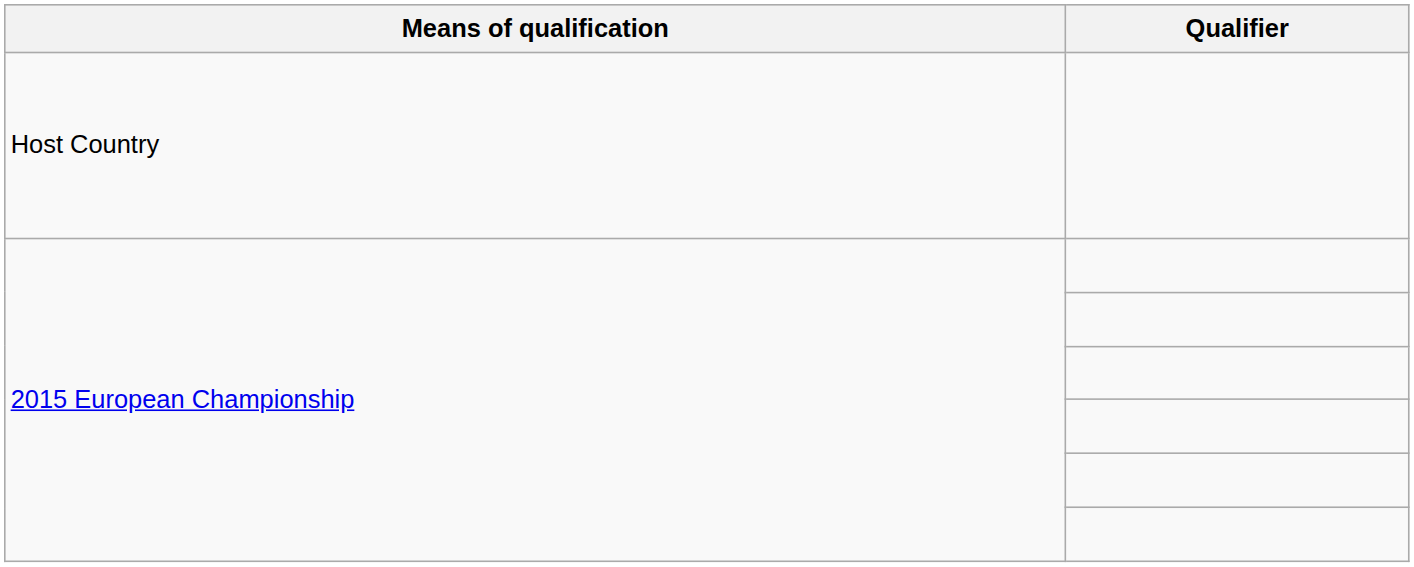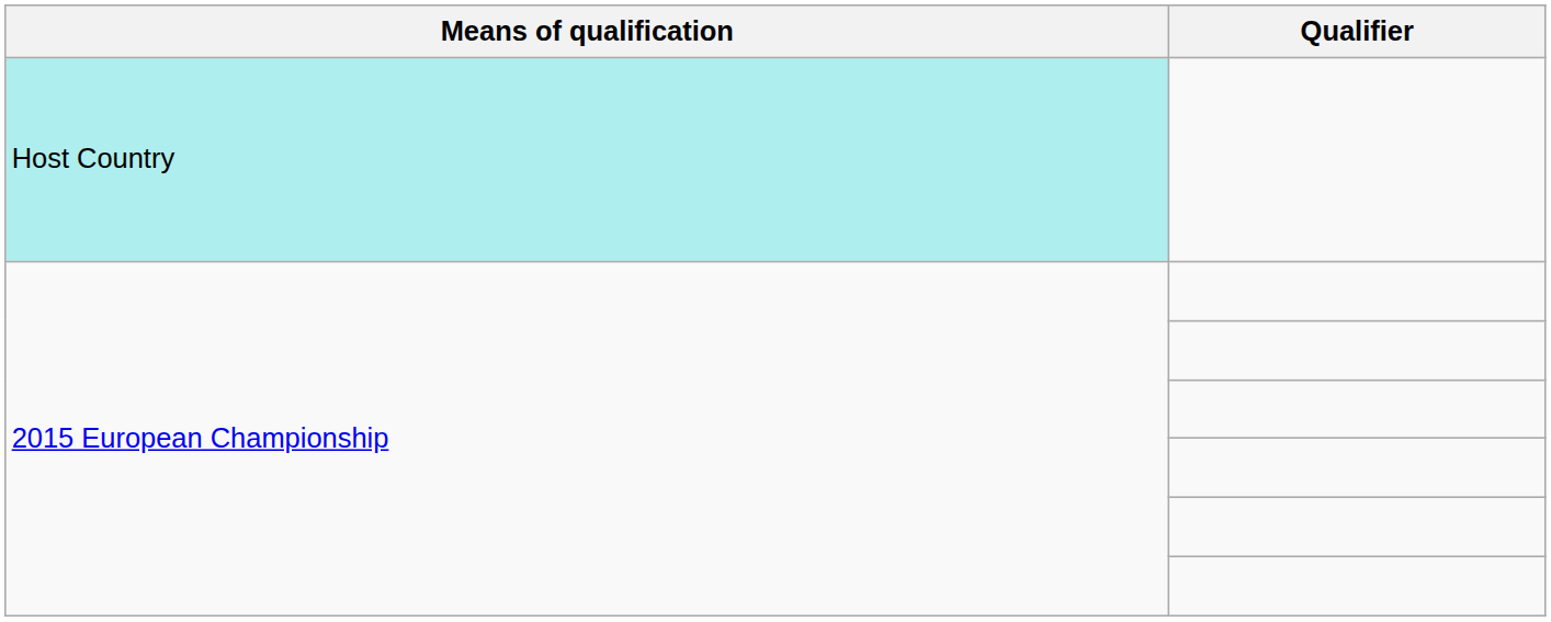row 2 | Means of qualification: no background -> paleturquoise background
